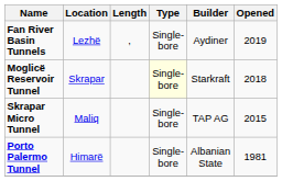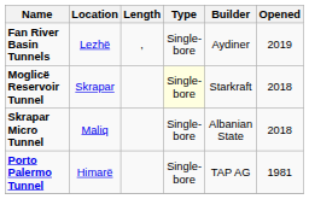Skrapar Micro Tunnel | Builder: TAP AG -> Albanian State
Skrapar Micro Tunnel | Opened: 2015 -> 2018
Porto Palermo Tunnel | Builder: Albanian State -> TAP AG
